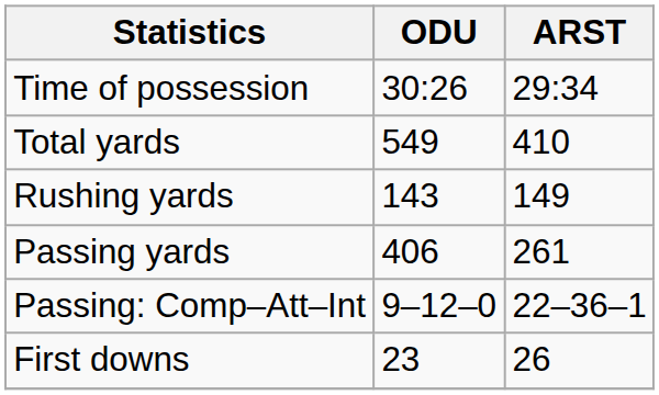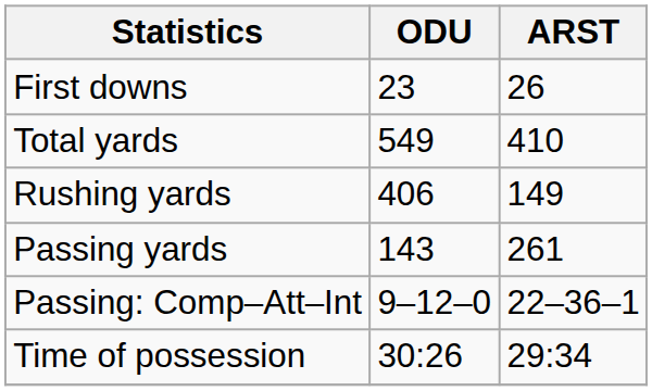rows swapped: First downs <-> Time of possession
Rushing yards | ODU: 143 -> 406
Passing yards | ODU: 406 -> 143
